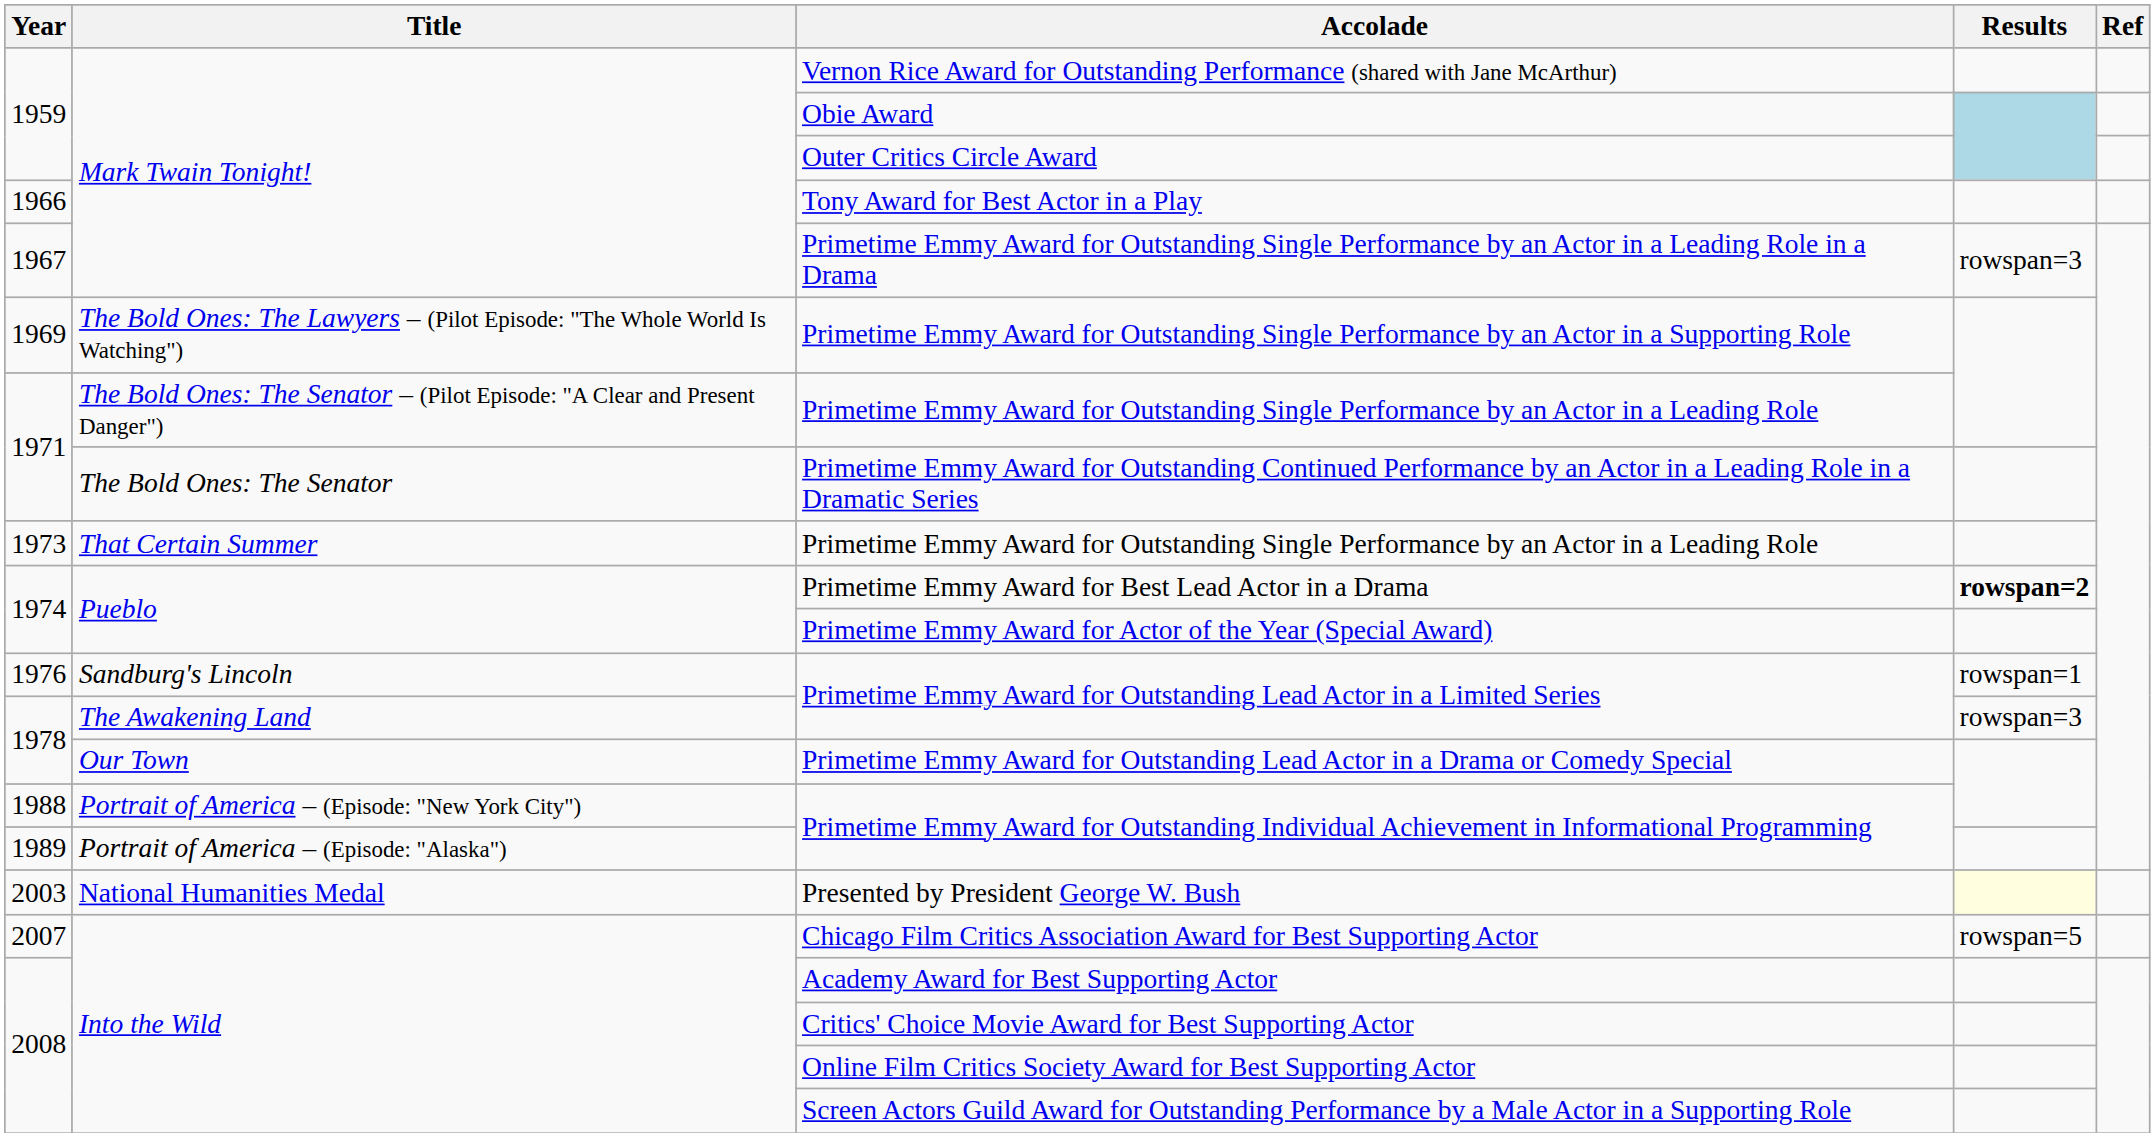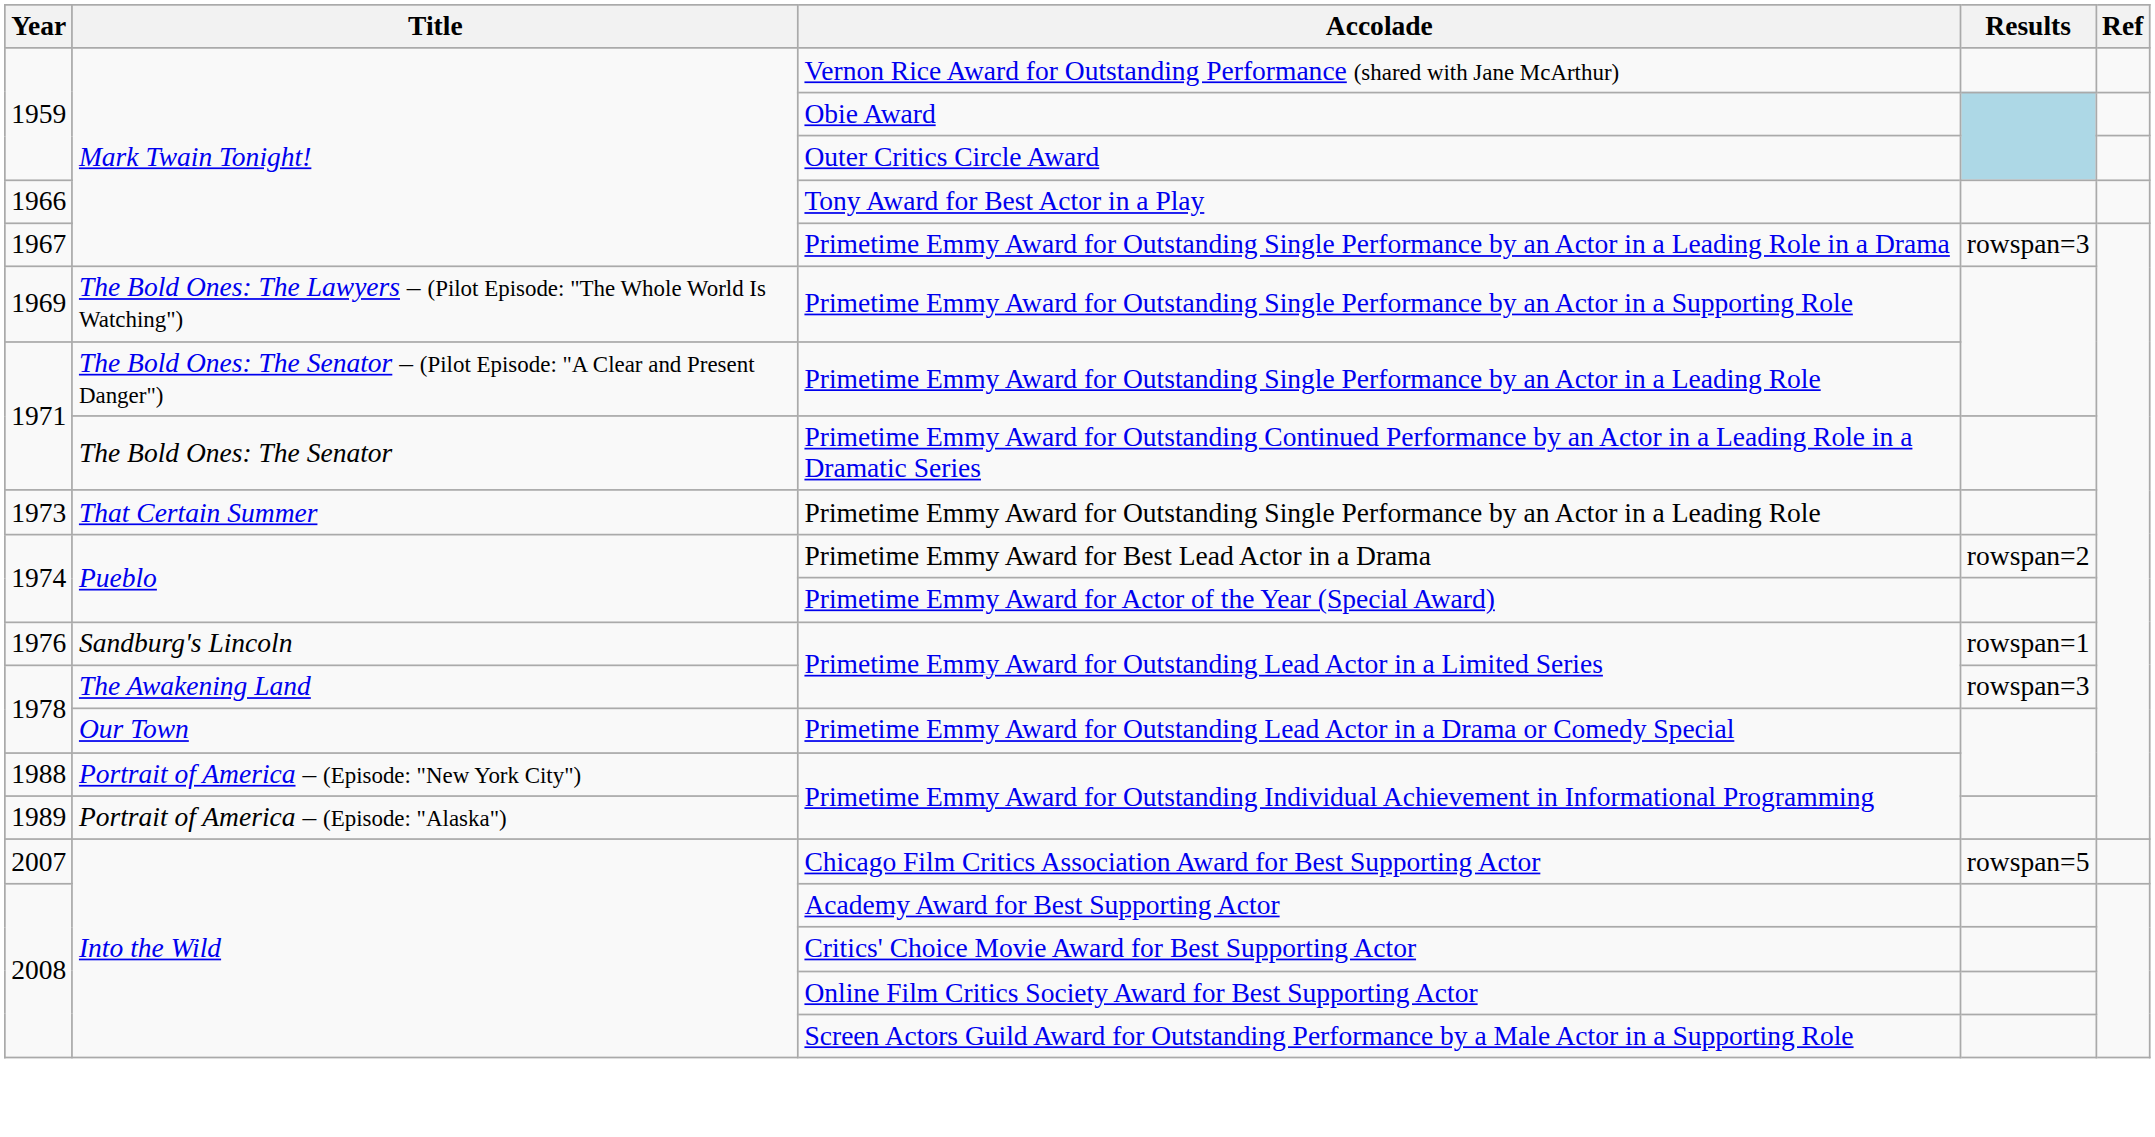Primetime Emmy Award for Best Lead Actor in a Drama | Results: bold -> normal
- row: 2003 | National Humanities Medal | Presented by President George W. Bush
